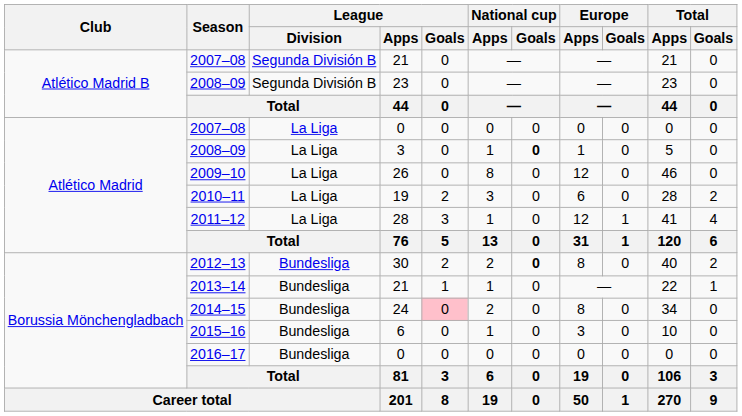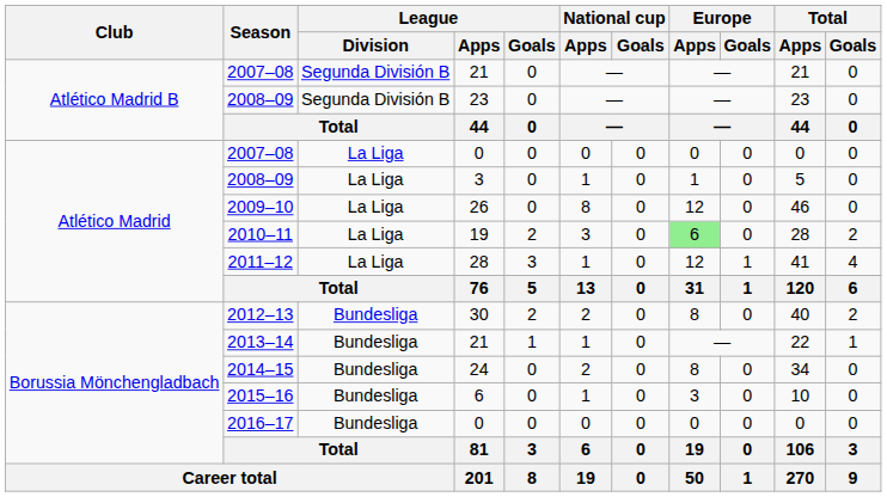2008–09 / 3 | National cup / Goals: bold -> normal
2010–11 | Europe / Apps: no background -> lightgreen background
2012–13 | National cup / Goals: bold -> normal
2014–15 | League / Goals: pink background -> no background
